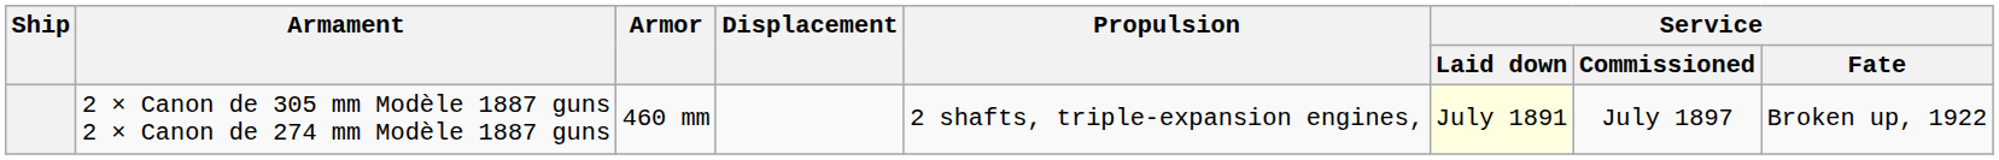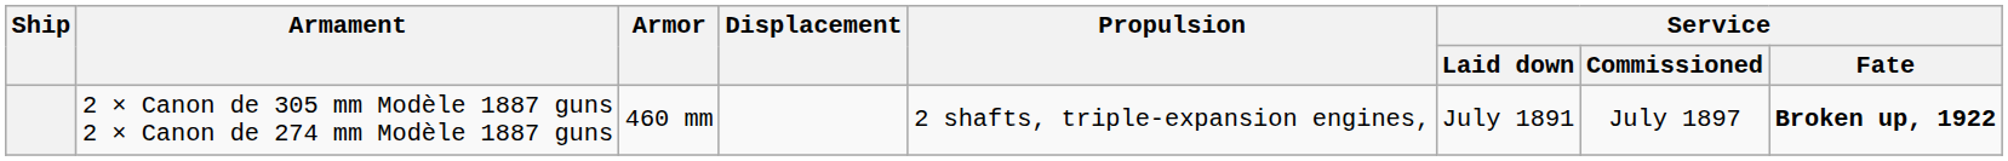row 3 | Service / Laid down: lightyellow background -> no background
row 3 | Service / Fate: normal -> bold
